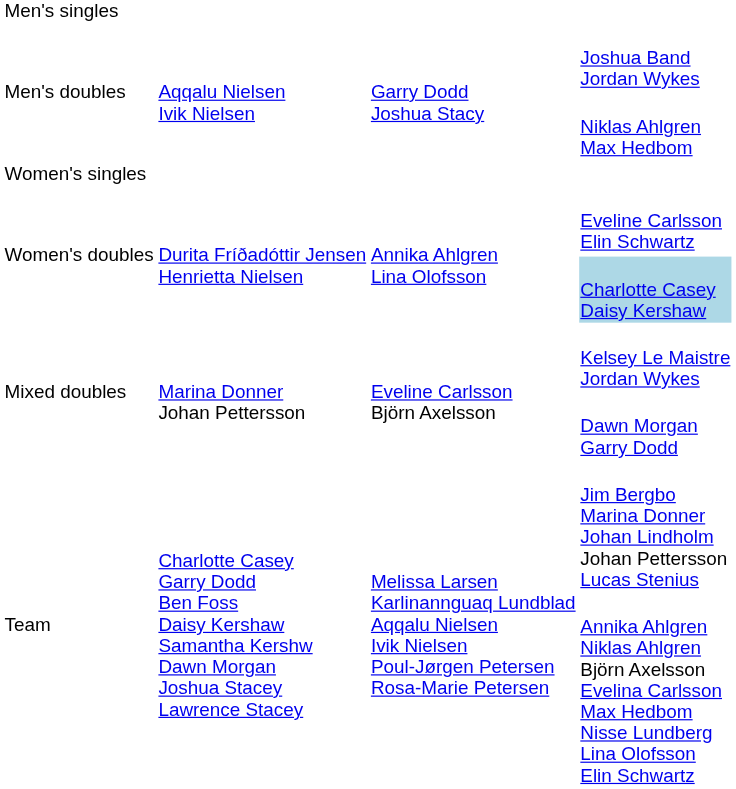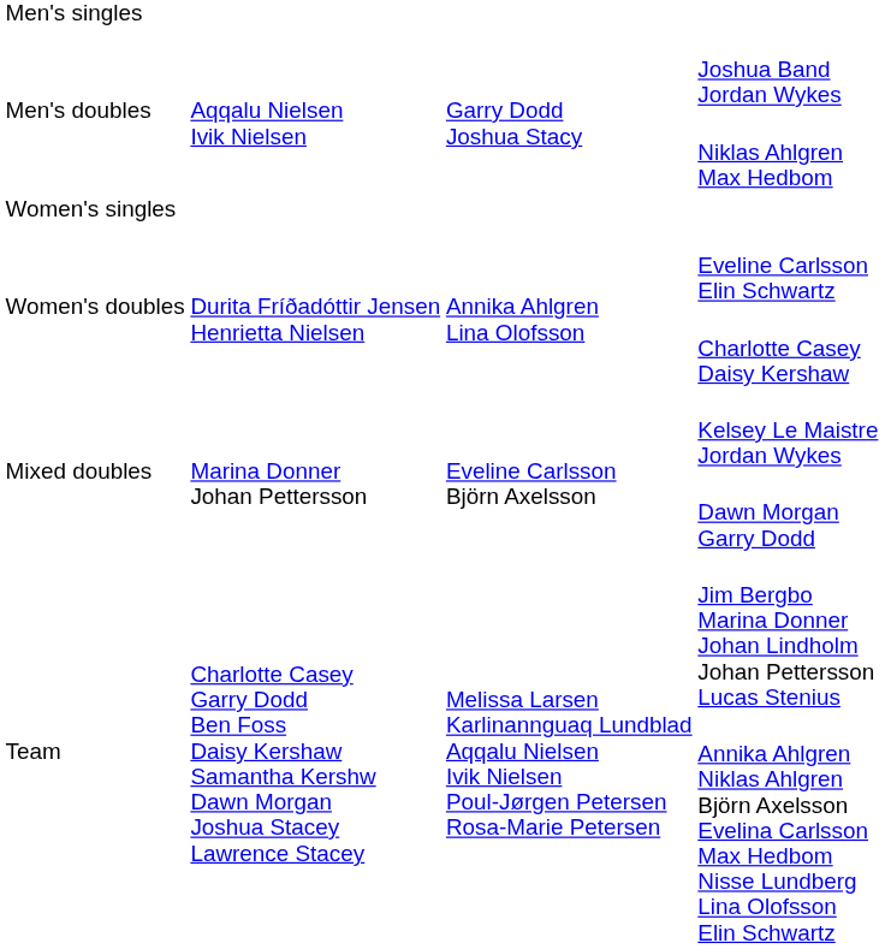Charlotte Casey Daisy Kershaw | column 4: lightblue background -> no background
